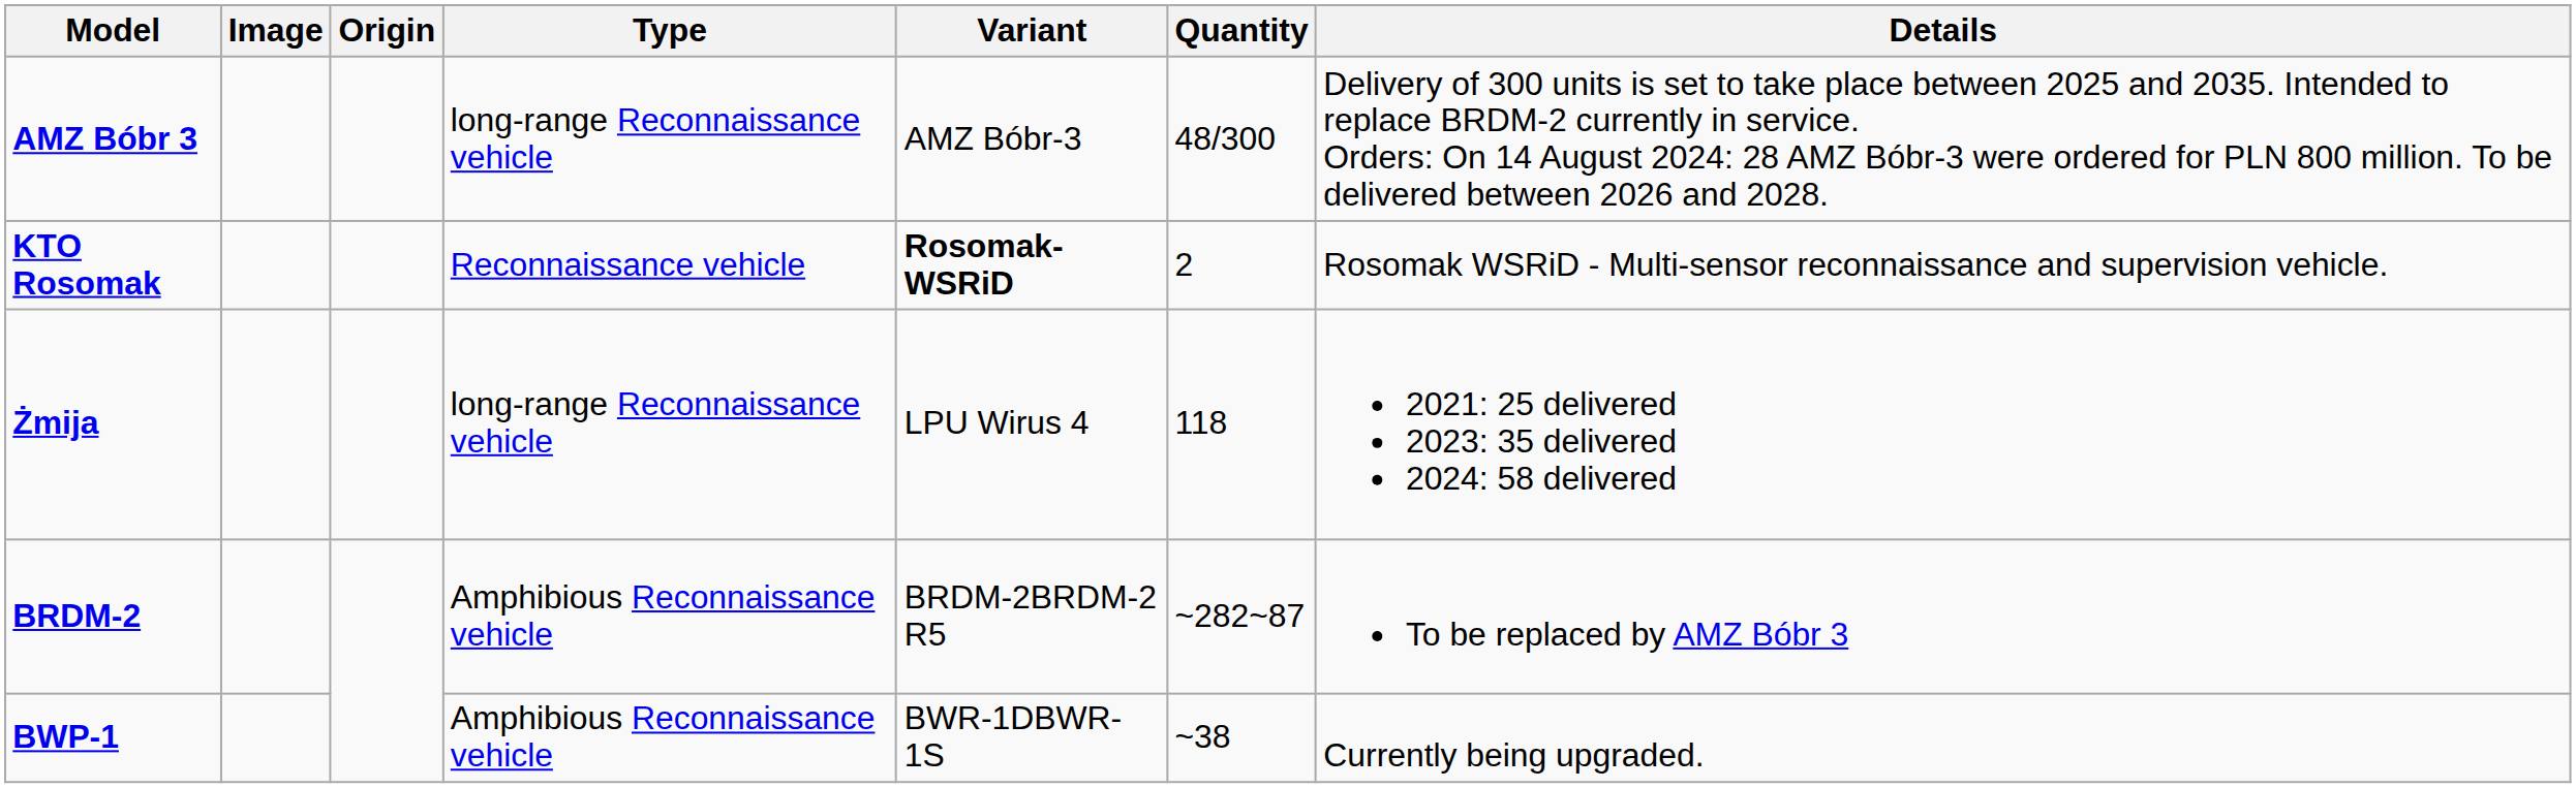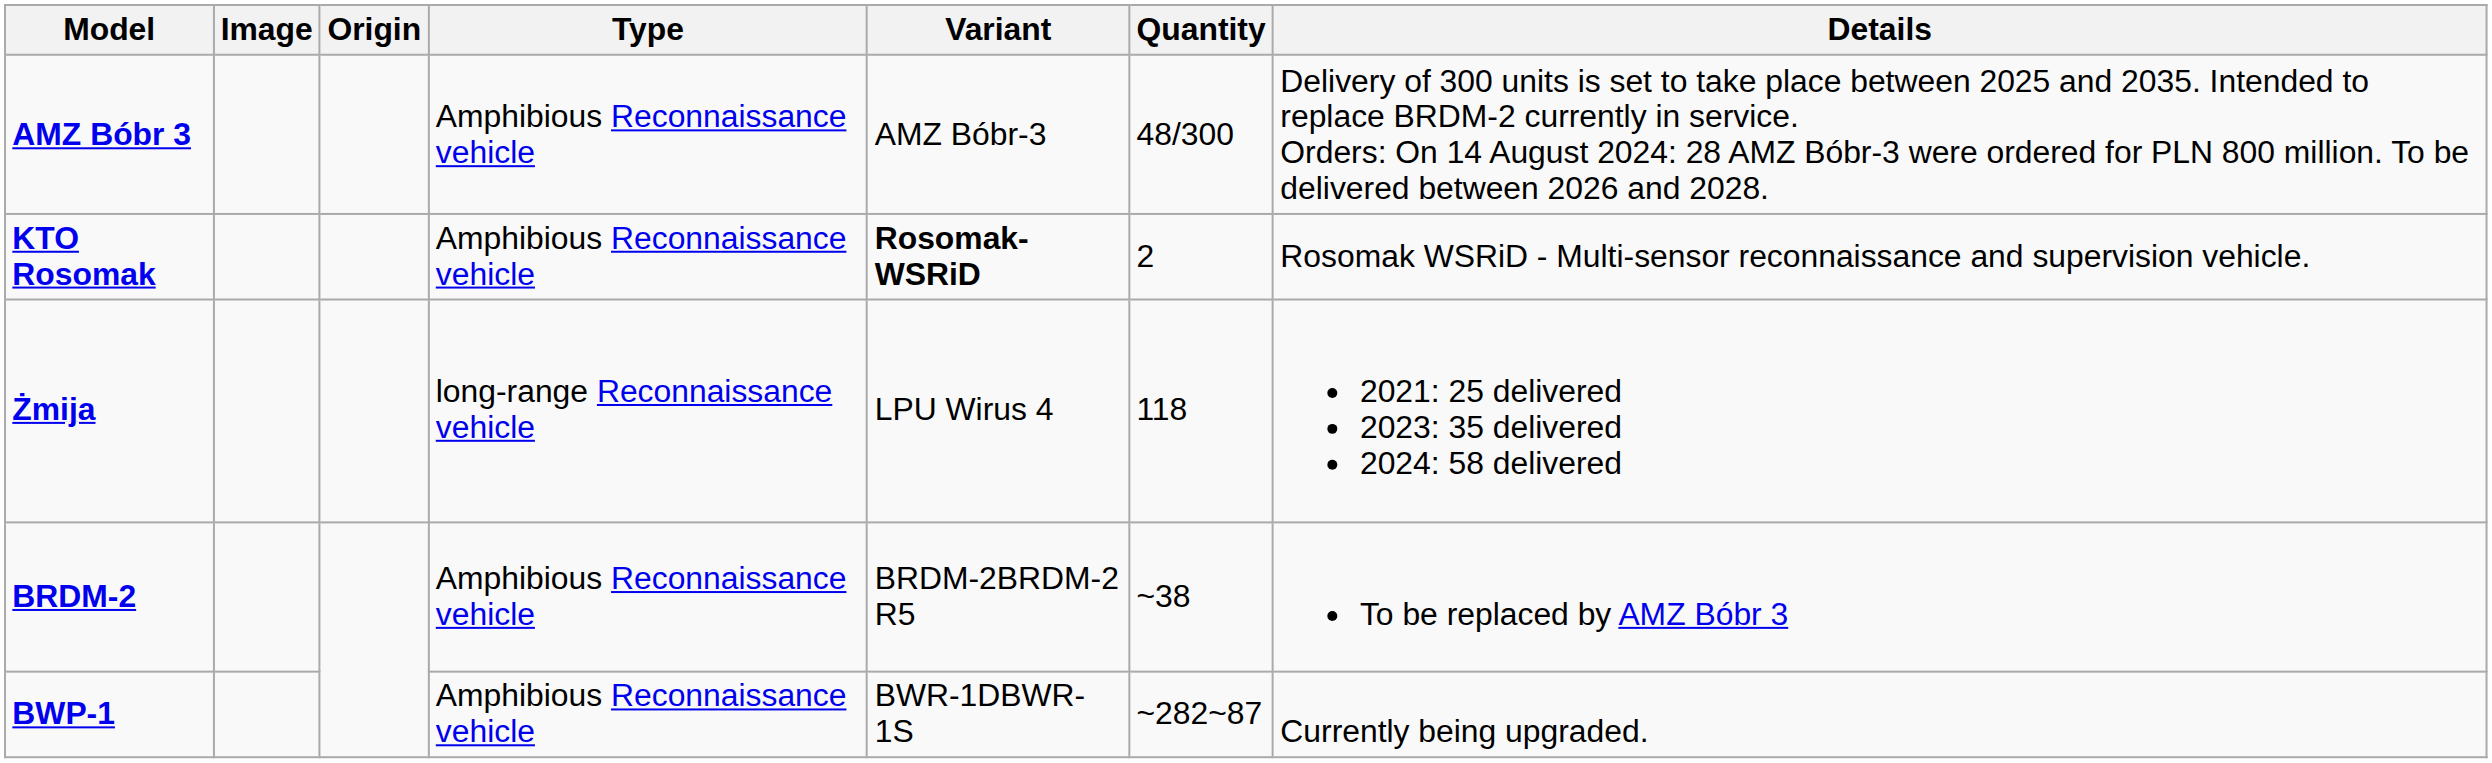AMZ Bóbr 3 | Type: long-range Reconnaissance vehicle -> Amphibious Reconnaissance vehicle
KTO Rosomak | Type: Reconnaissance vehicle -> Amphibious Reconnaissance vehicle
BRDM-2 | Quantity: ~282~87 -> ~38
BWP-1 | Quantity: ~38 -> ~282~87
